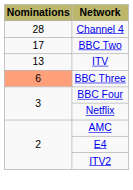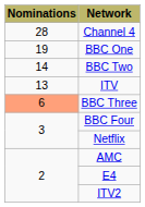+ row: 19 | BBC One
BBC Two | Nominations: 17 -> 14
